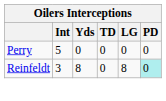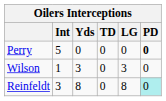Perry | PD: normal -> bold
+ row: Wilson | 1 | 3 | 0 | 3 | 0
